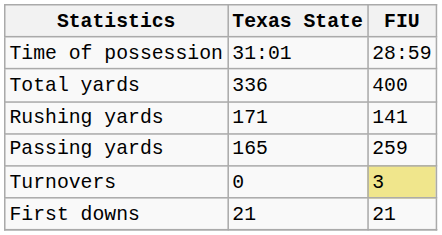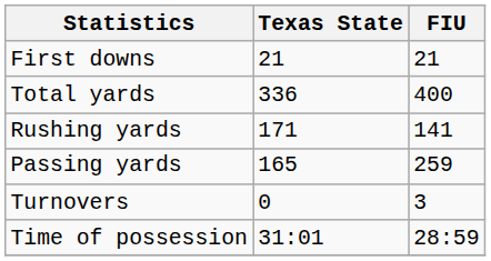rows swapped: First downs <-> Time of possession
Turnovers | FIU: khaki background -> no background
